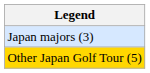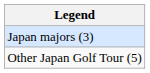row 3 | column 1: gold background -> no background
